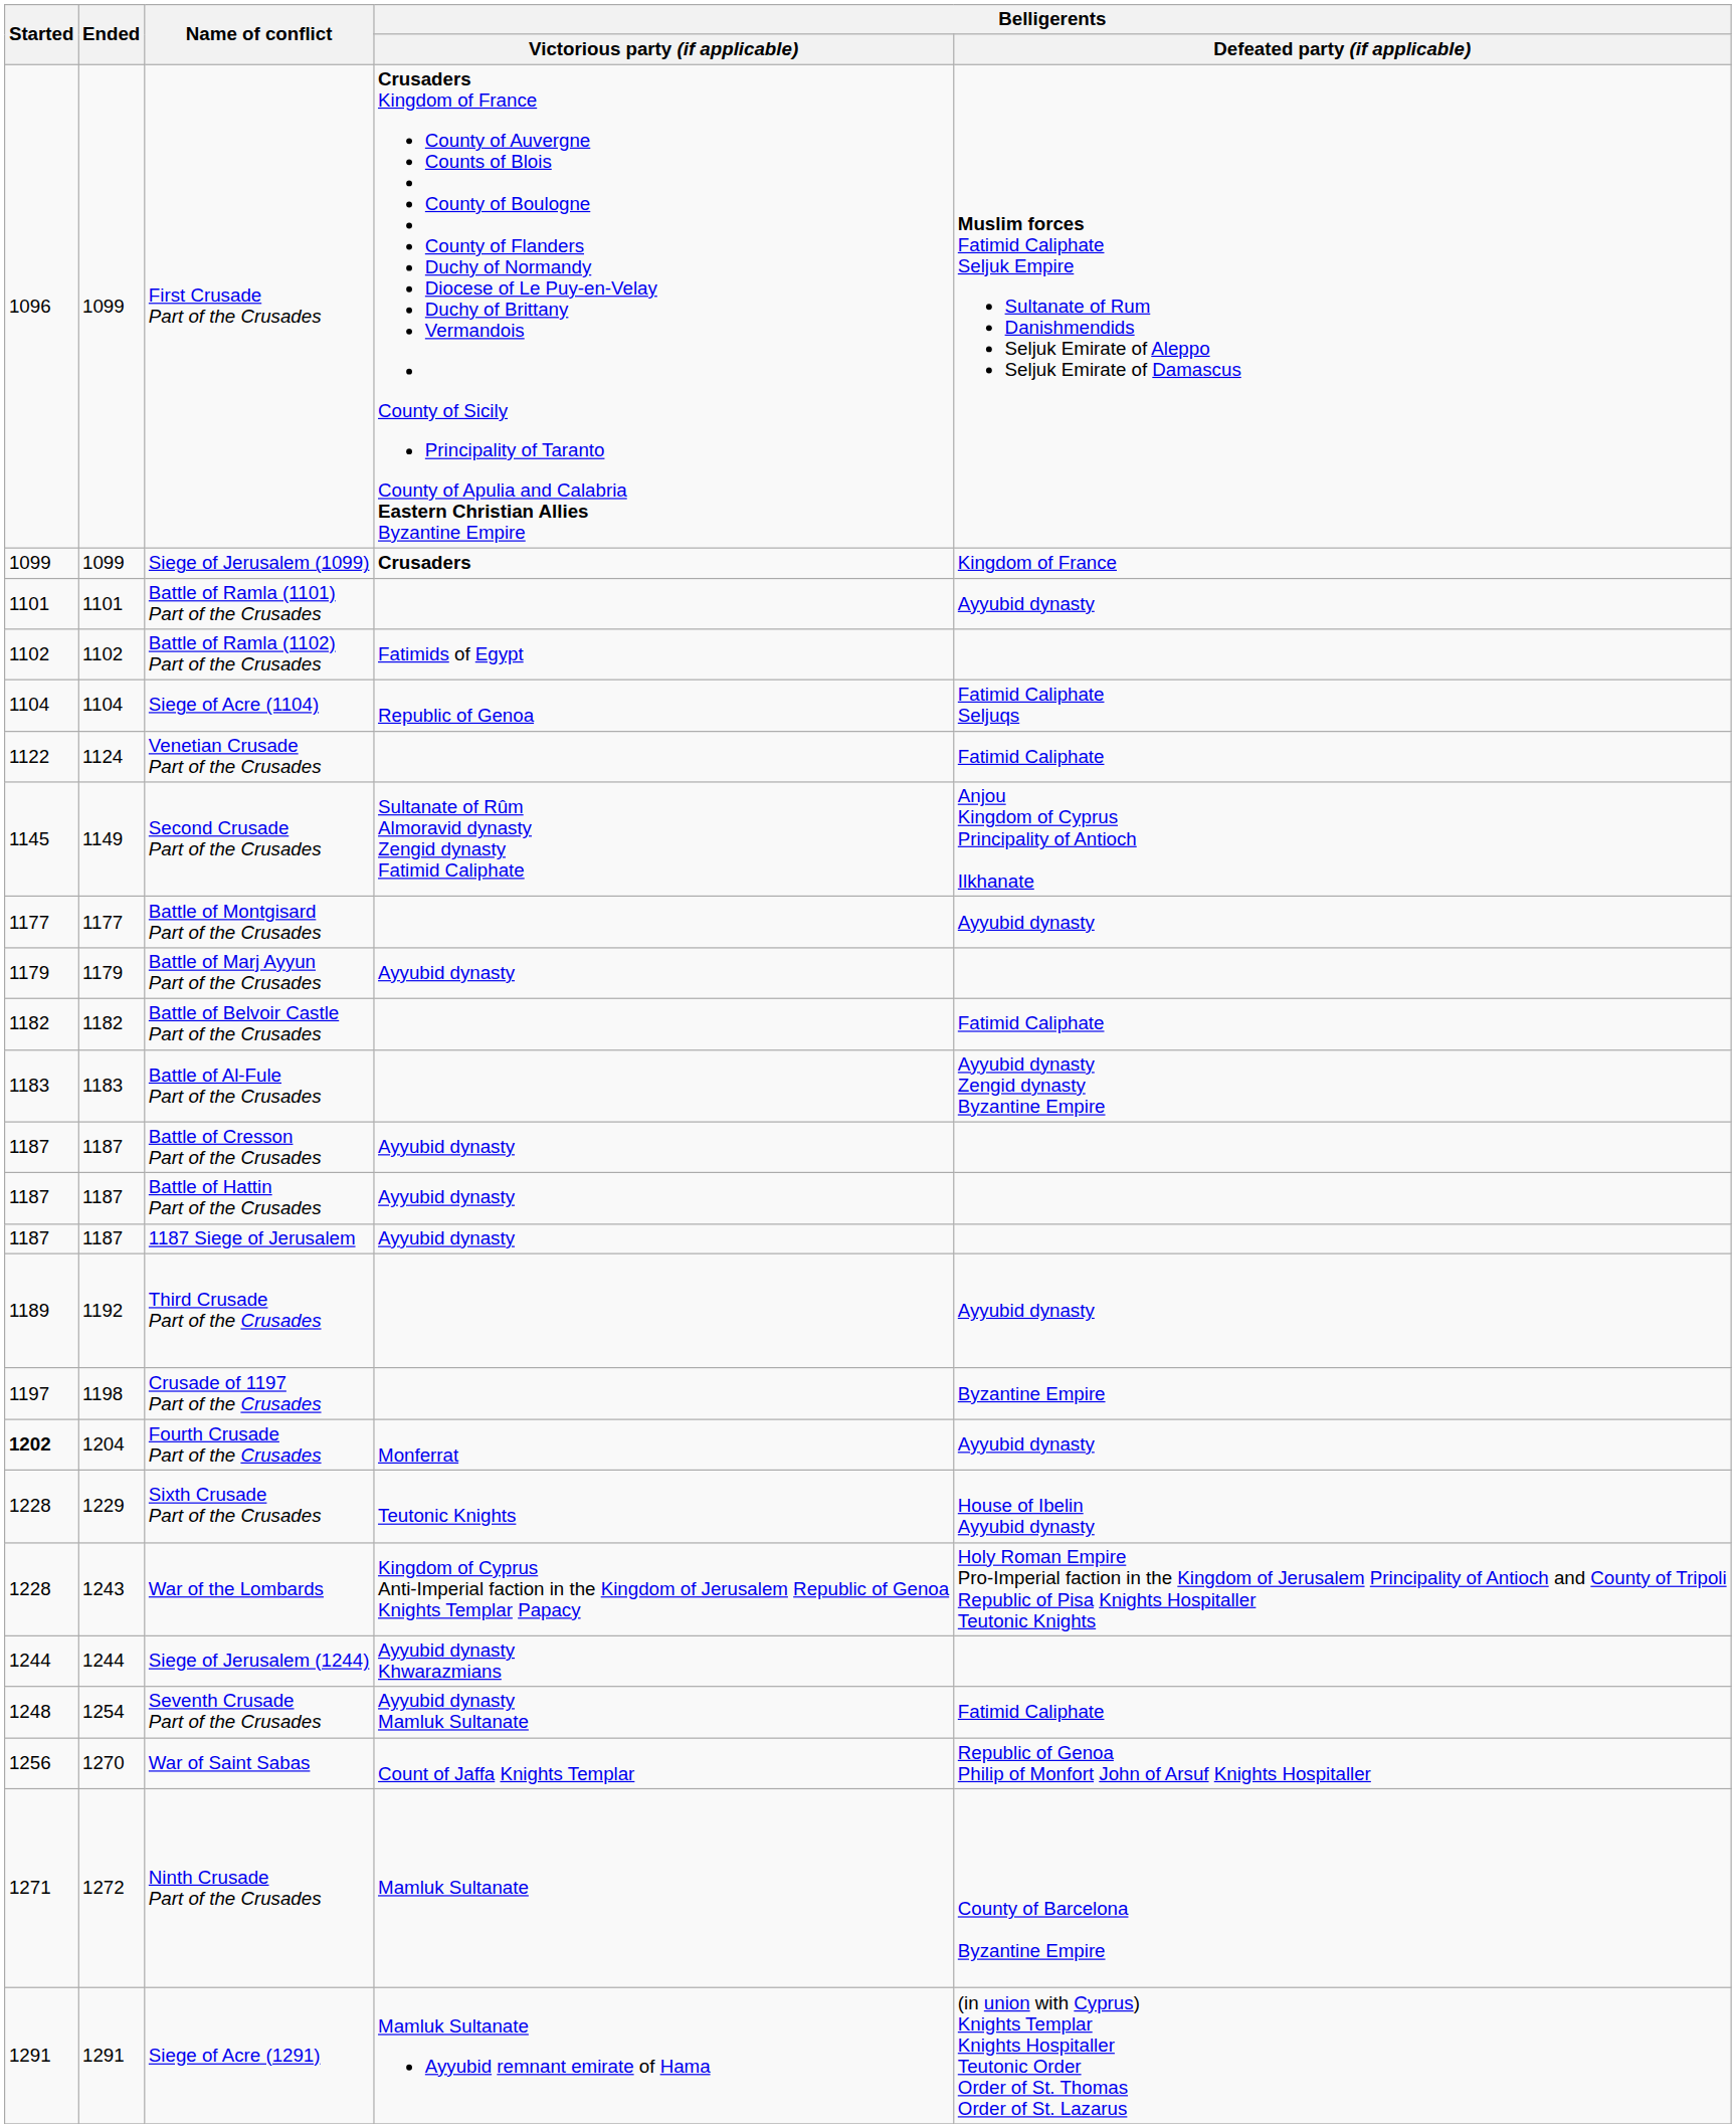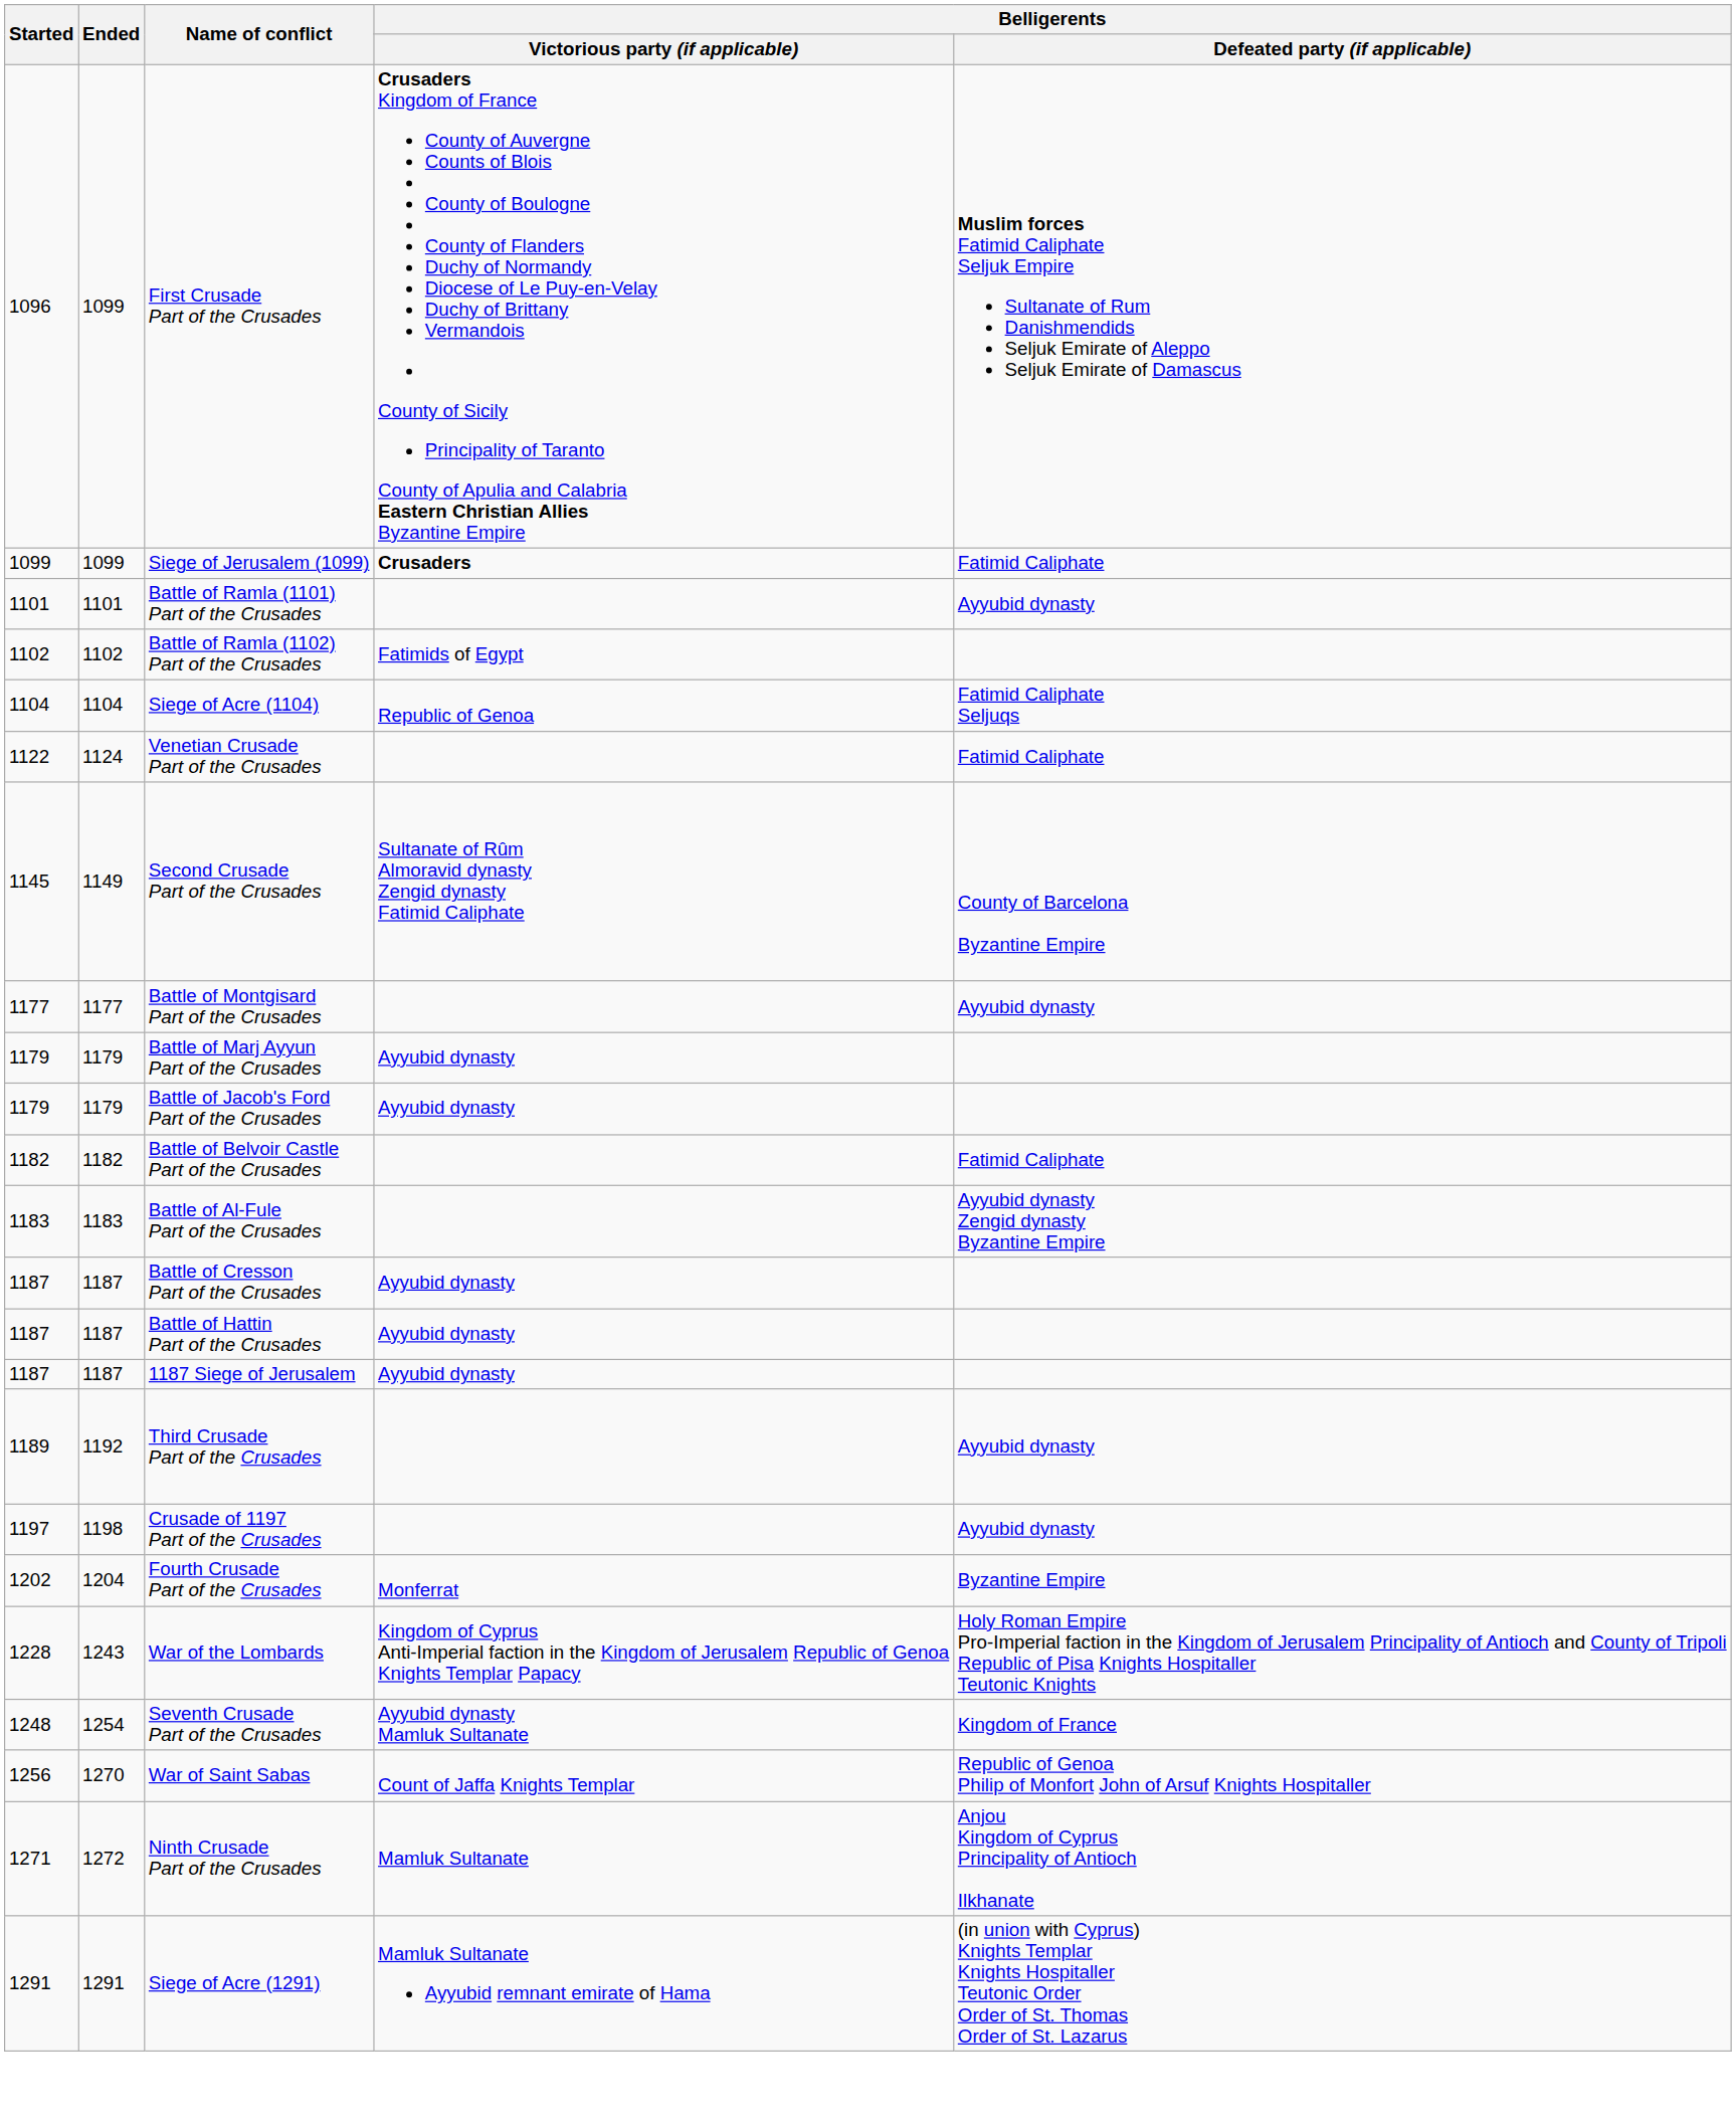Siege of Jerusalem (1099) | Belligerents / Defeated party (if applicable): Kingdom of France -> Fatimid Caliphate
Second Crusade Part of the Crusades | Belligerents / Defeated party (if applicable): Anjou Kingdom of Cyprus Principality of Antioch Ilkhanate -> County of Barcelona Byzantine Empire
+ row: 1179 | 1179 | Battle of Jacob's Ford Part of the Crusades | Ayyubid dynasty
Crusade of 1197 Part of the Crusades | Belligerents / Defeated party (if applicable): Byzantine Empire -> Ayyubid dynasty
Fourth Crusade Part of the Crusades | Started: bold -> normal
Fourth Crusade Part of the Crusades | Belligerents / Defeated party (if applicable): Ayyubid dynasty -> Byzantine Empire
- row: 1228 | 1229 | Sixth Crusade Part of the Crusades | Teutonic Knights | House of Ibelin Ayyubid dynasty
- row: 1244 | 1244 | Siege of Jerusalem (1244) | Ayyubid dynasty Khwarazmians
Seventh Crusade Part of the Crusades | Belligerents / Defeated party (if applicable): Fatimid Caliphate -> Kingdom of France
Ninth Crusade Part of the Crusades | Belligerents / Defeated party (if applicable): County of Barcelona Byzantine Empire -> Anjou Kingdom of Cyprus Principality of Antioch Ilkhanate
